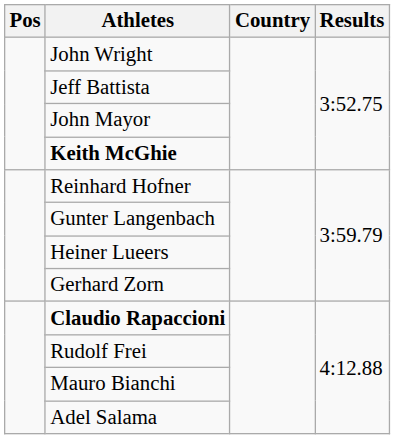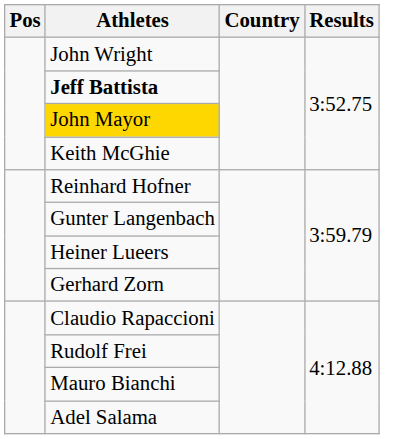Jeff Battista | Athletes: normal -> bold
John Mayor | Athletes: no background -> gold background
Keith McGhie | Athletes: bold -> normal
Claudio Rapaccioni | Athletes: bold -> normal
